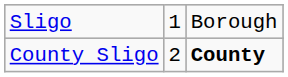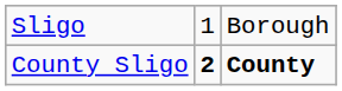County Sligo | column 2: normal -> bold
